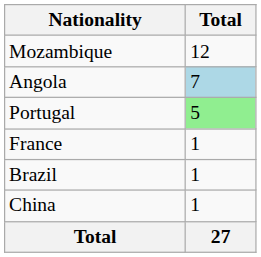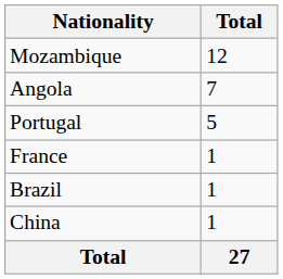Angola | Total: lightblue background -> no background
Portugal | Total: lightgreen background -> no background
